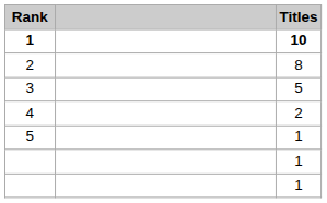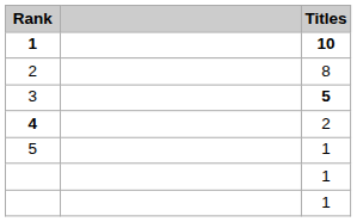3 | Titles: normal -> bold
4 | Rank: normal -> bold
